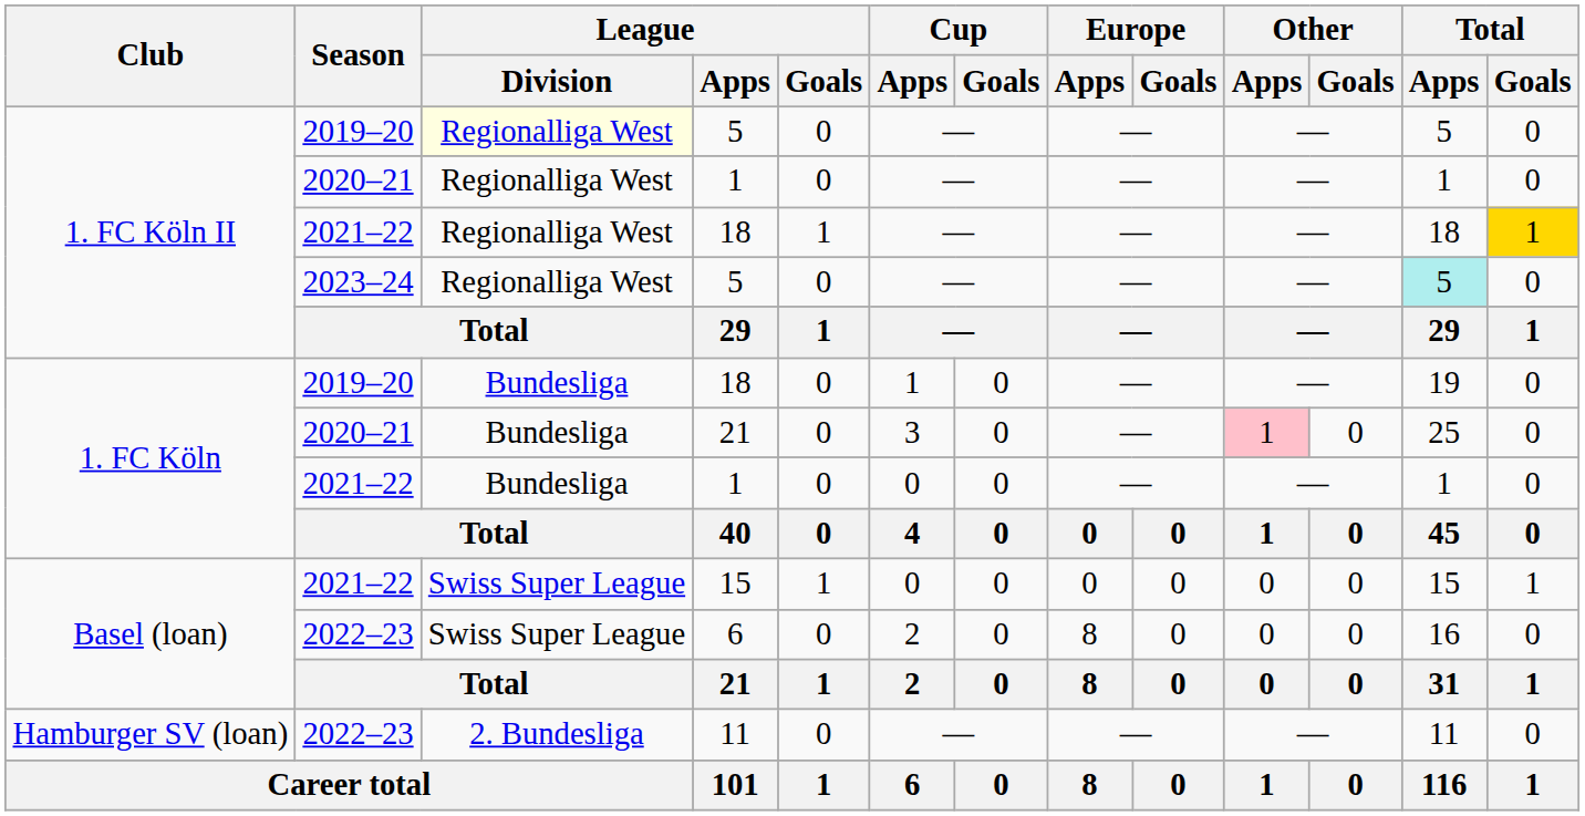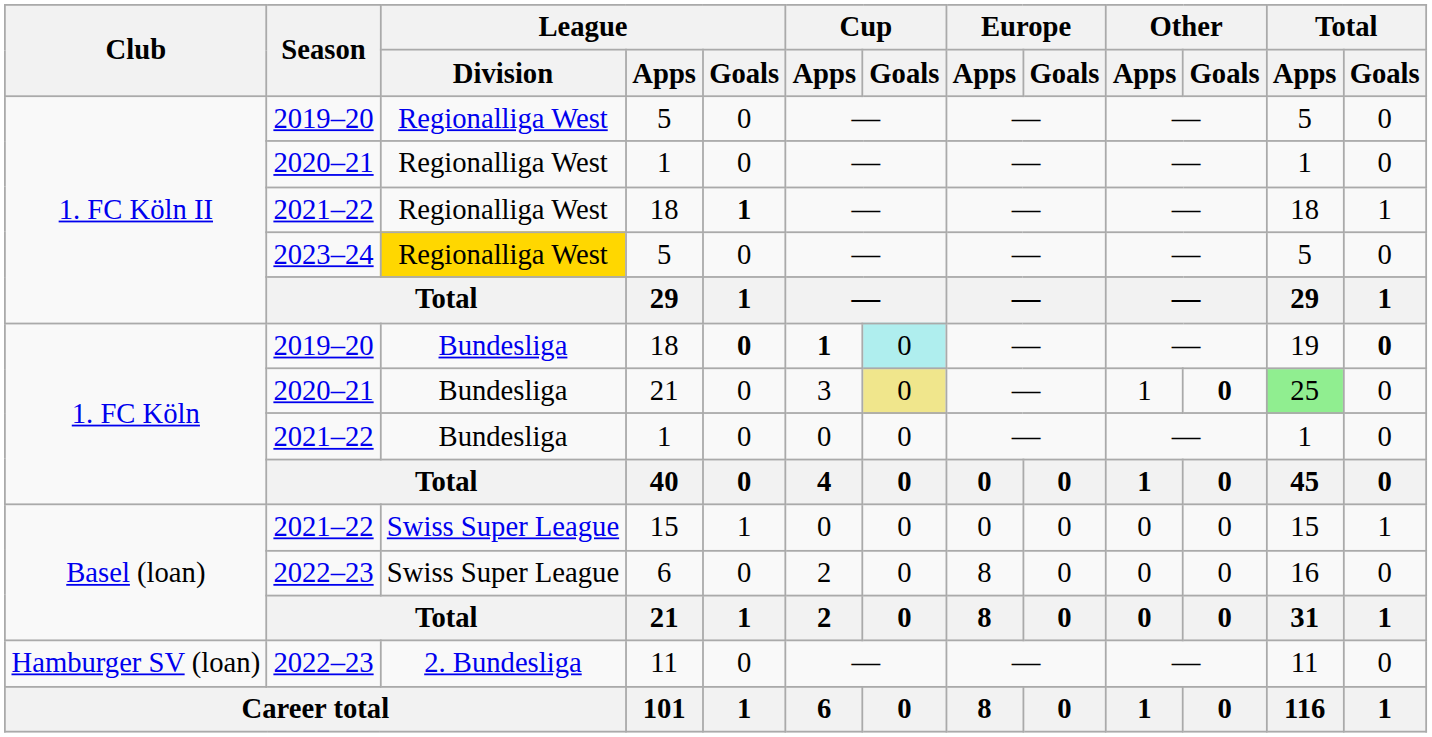2019–20 / 5 | League / Division: lightyellow background -> no background
2021–22 / 18 | League / Goals: normal -> bold
2021–22 / 18 | Total / Goals: gold background -> no background
2023–24 / 5 | League / Division: no background -> gold background
2023–24 / 5 | Total / Apps: paleturquoise background -> no background
2019–20 / 18 | League / Goals: normal -> bold
2019–20 / 18 | Cup / Apps: normal -> bold
2019–20 / 18 | Cup / Goals: no background -> paleturquoise background
2019–20 / 18 | Total / Goals: normal -> bold
2020–21 / 21 | Cup / Goals: no background -> khaki background
2020–21 / 21 | Other / Apps: pink background -> no background
2020–21 / 21 | Other / Goals: normal -> bold
2020–21 / 21 | Total / Apps: no background -> lightgreen background
